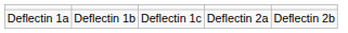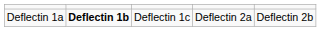Deflectin 1a | column 2: normal -> bold
